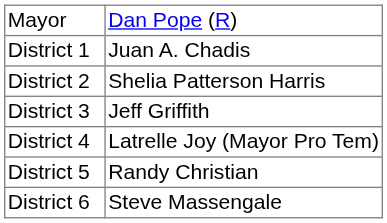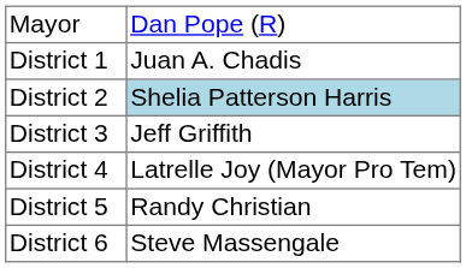District 2 | column 2: no background -> lightblue background
